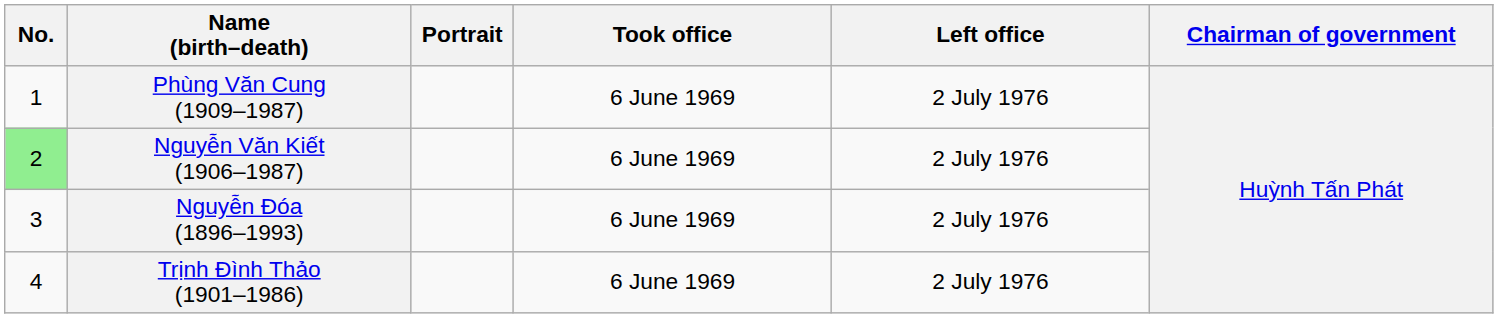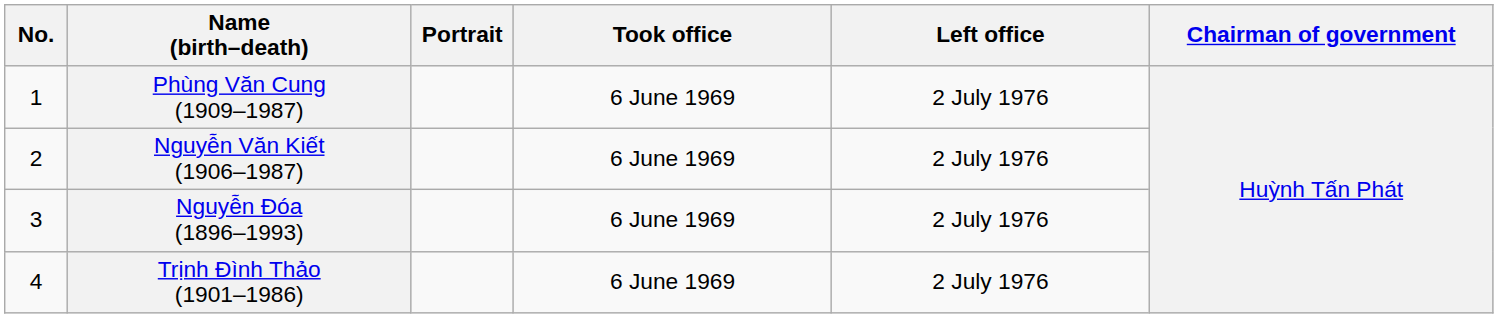Nguyễn Văn Kiết (1906–1987) | No.: lightgreen background -> no background
